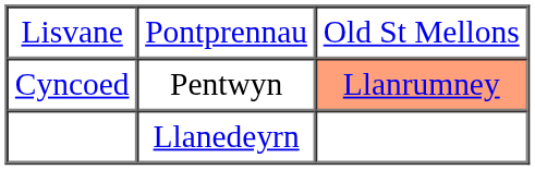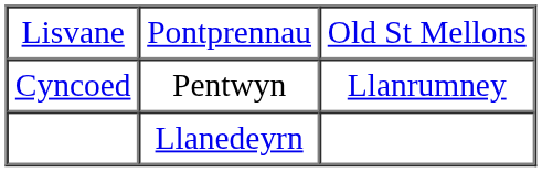Cyncoed | column 3: lightsalmon background -> no background
